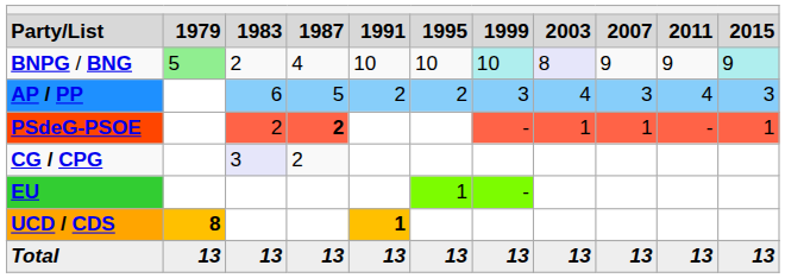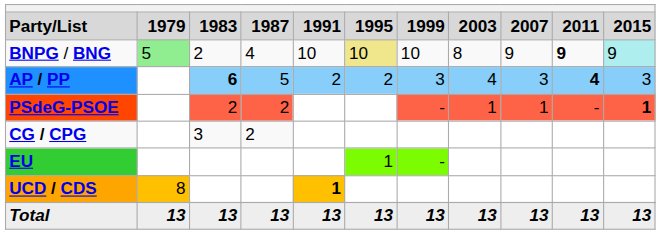BNPG / BNG | 1995: no background -> khaki background
BNPG / BNG | 1999: paleturquoise background -> no background
BNPG / BNG | 2003: lavender background -> no background
BNPG / BNG | 2011: normal -> bold
AP / PP | 1983: normal -> bold
AP / PP | 2011: normal -> bold
PSdeG-PSOE | 1987: bold -> normal
PSdeG-PSOE | 2015: normal -> bold
CG / CPG | 1983: lavender background -> no background
UCD / CDS | 1979: bold -> normal
